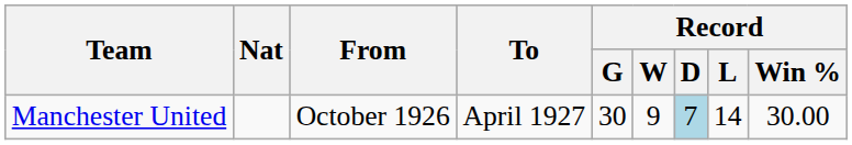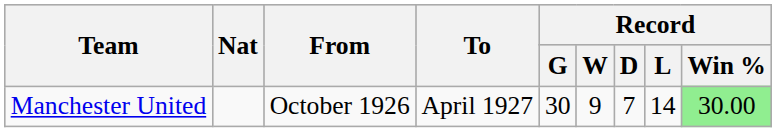Manchester United | Record / D: lightblue background -> no background
Manchester United | Record / Win %: no background -> lightgreen background
